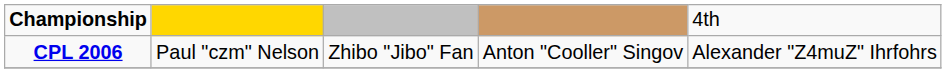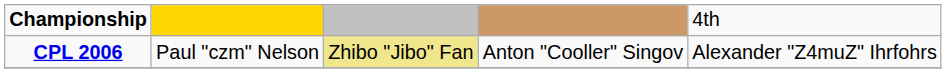CPL 2006 | column 3: no background -> khaki background
